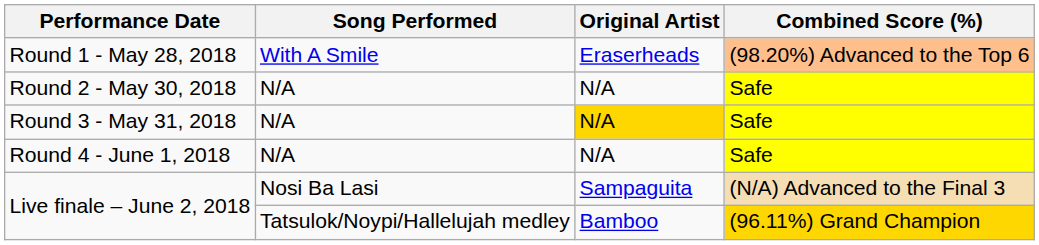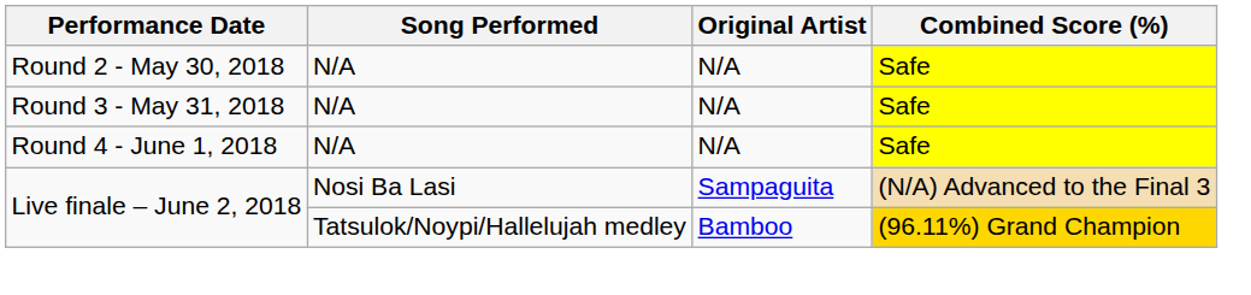- row: Round 1 - May 28, 2018 | With A Smile | Eraserheads | (98.20%) Advanced to the Top 6
Round 3 - May 31, 2018 | Original Artist: gold background -> no background
